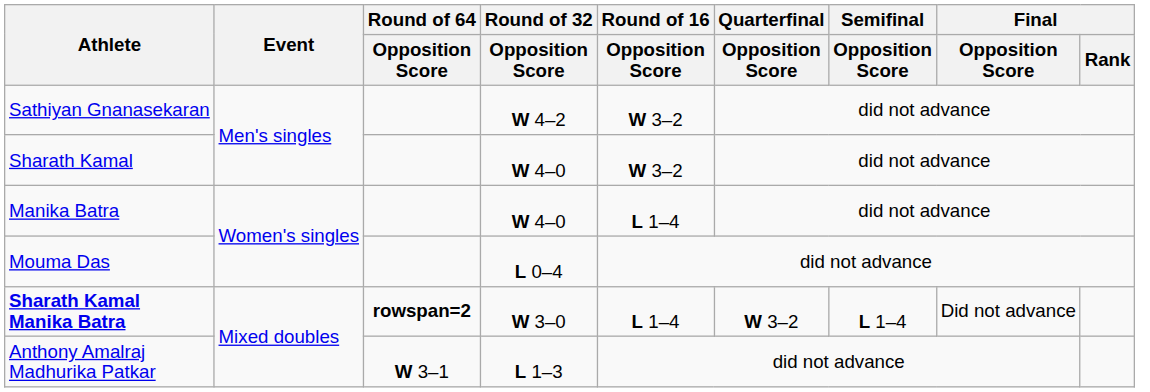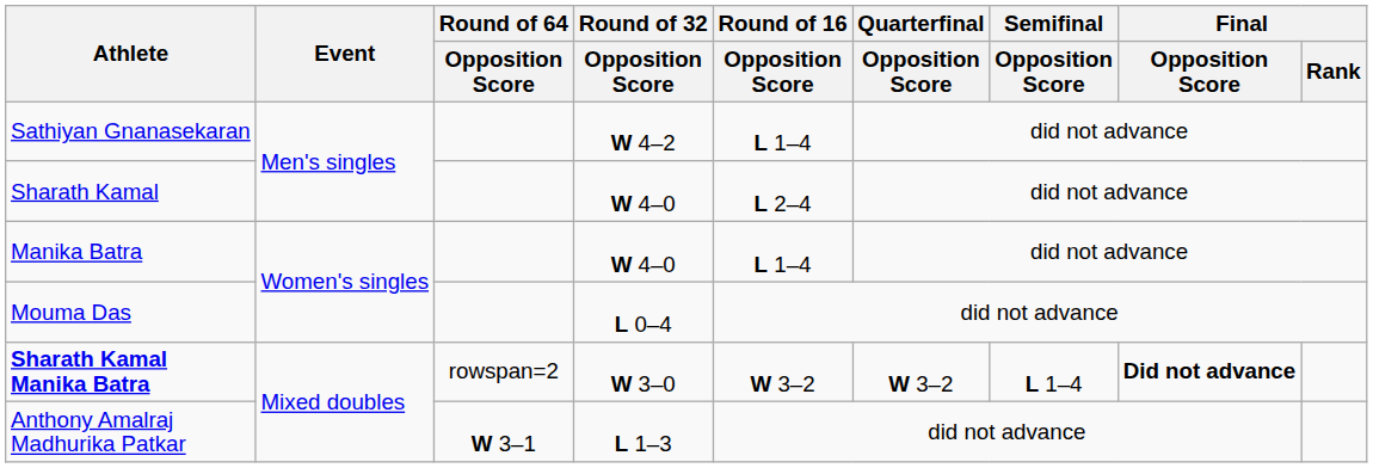Sathiyan Gnanasekaran | Round of 16 / Opposition Score: W 3–2 -> L 1–4
Sharath Kamal | Round of 16 / Opposition Score: W 3–2 -> L 2–4
Sharath Kamal Manika Batra | Round of 64 / Opposition Score: bold -> normal
Sharath Kamal Manika Batra | Round of 16 / Opposition Score: L 1–4 -> W 3–2
Sharath Kamal Manika Batra | Final / Opposition Score: normal -> bold
